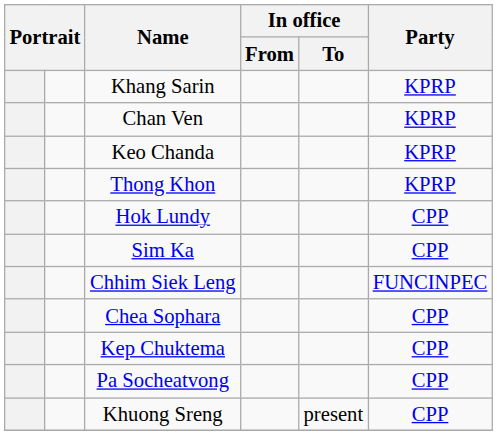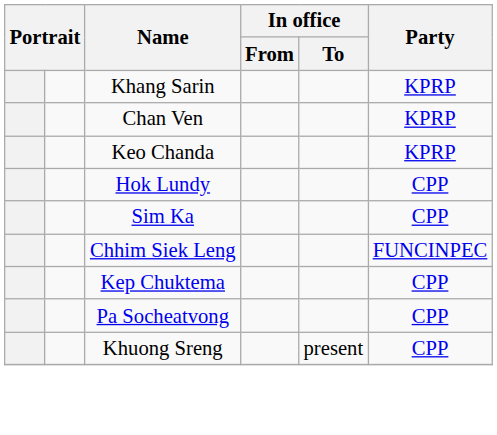- row: Thong Khon | KPRP
- row: Chea Sophara | CPP
